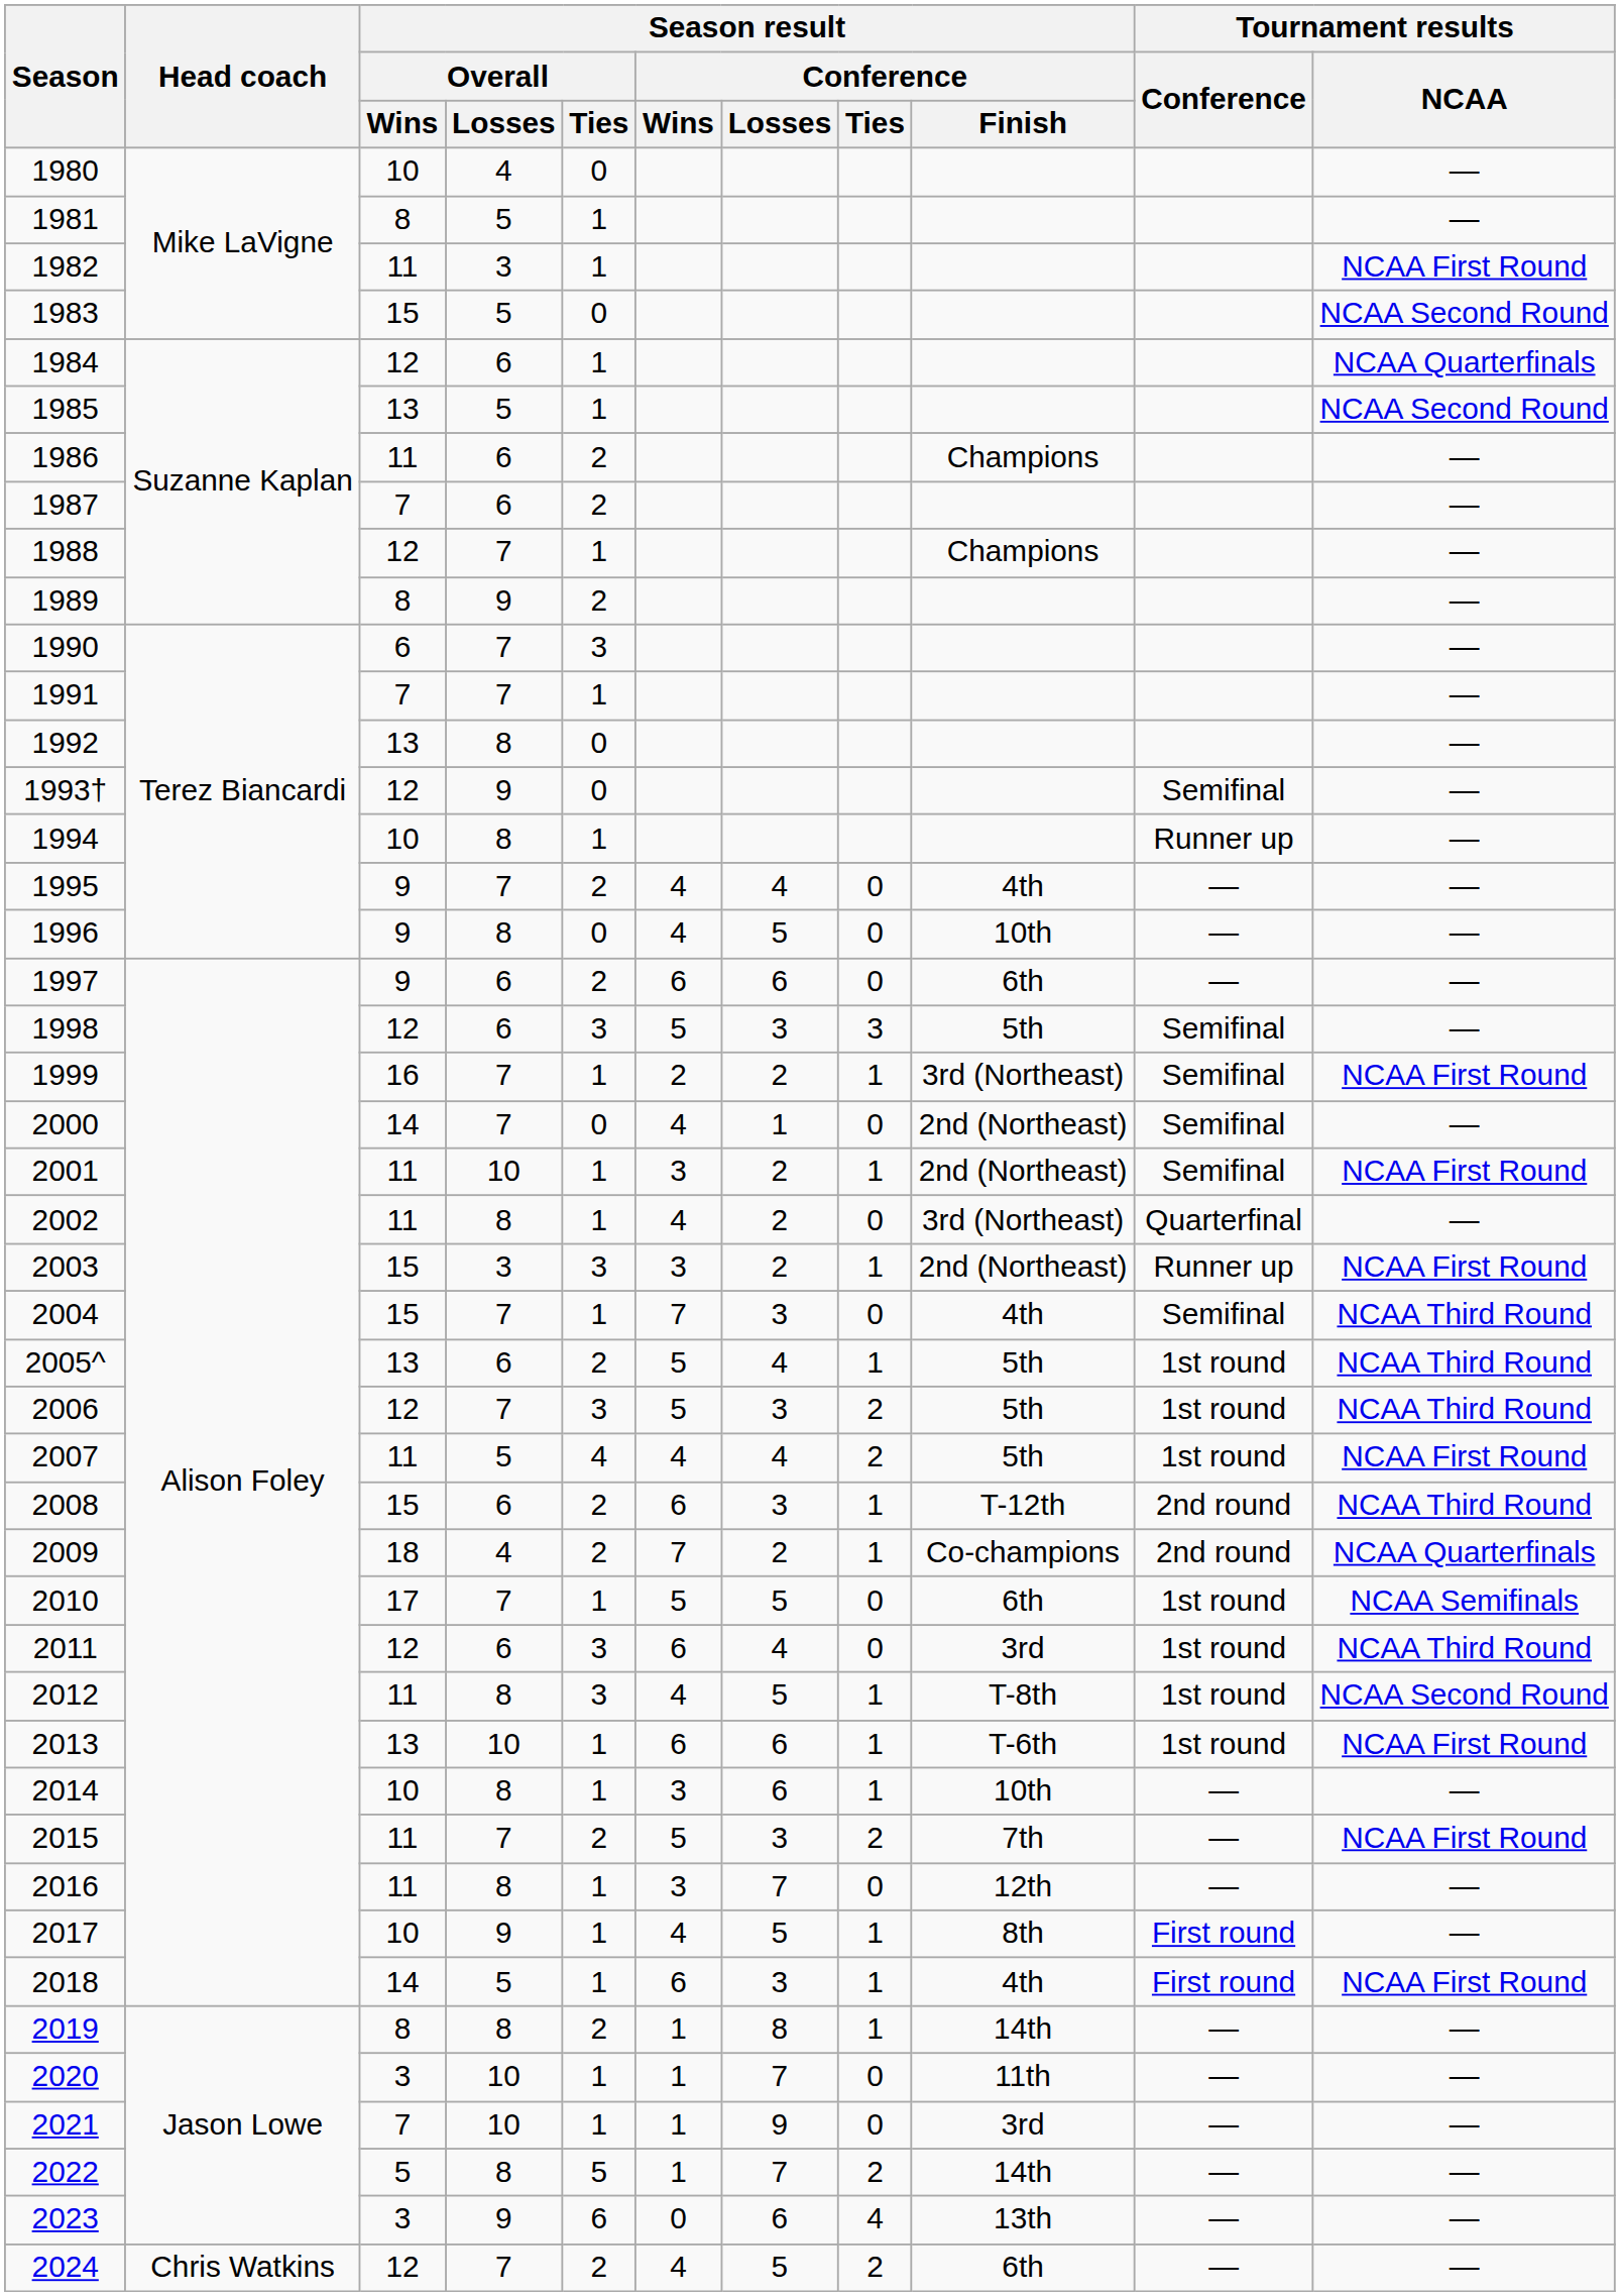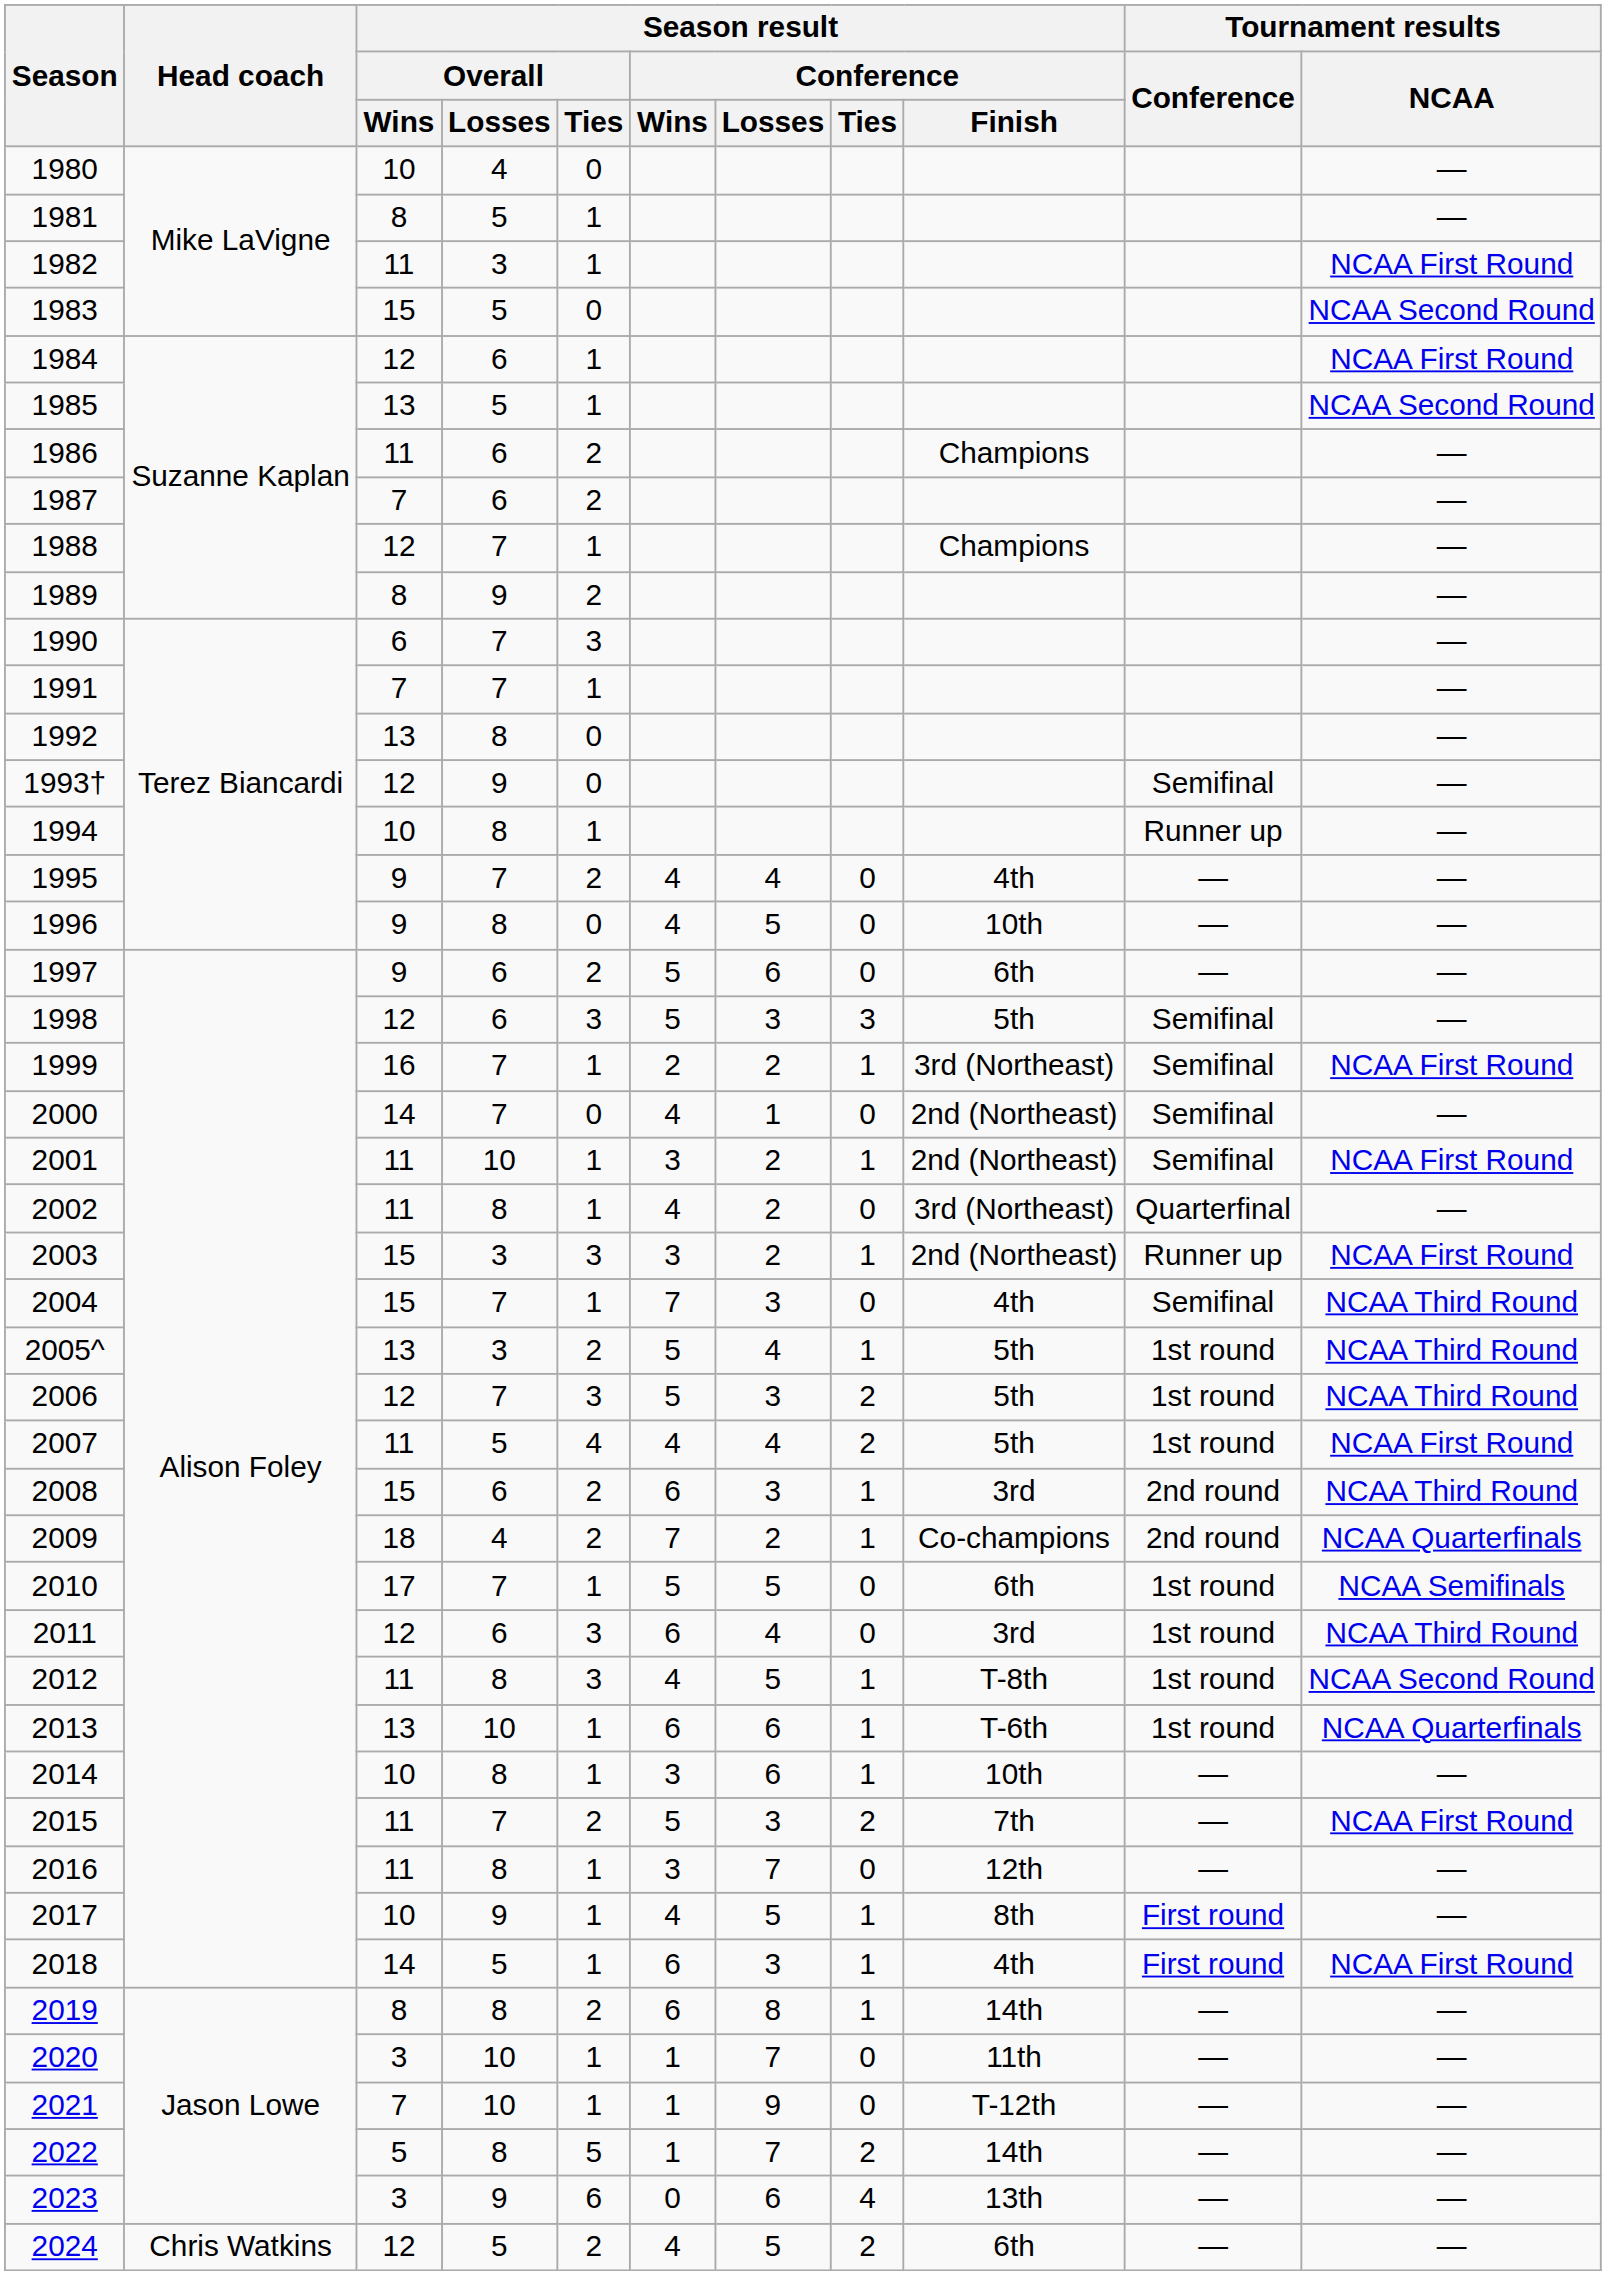1984 | Tournament results / NCAA: NCAA Quarterfinals -> NCAA First Round
1997 | Season result / Conference / Wins: 6 -> 5
2005^ | Season result / Overall / Losses: 6 -> 3
2008 | Season result / Conference / Finish: T-12th -> 3rd
2013 | Tournament results / NCAA: NCAA First Round -> NCAA Quarterfinals
2019 | Season result / Conference / Wins: 1 -> 6
2021 | Season result / Conference / Finish: 3rd -> T-12th
2024 | Season result / Overall / Losses: 7 -> 5
